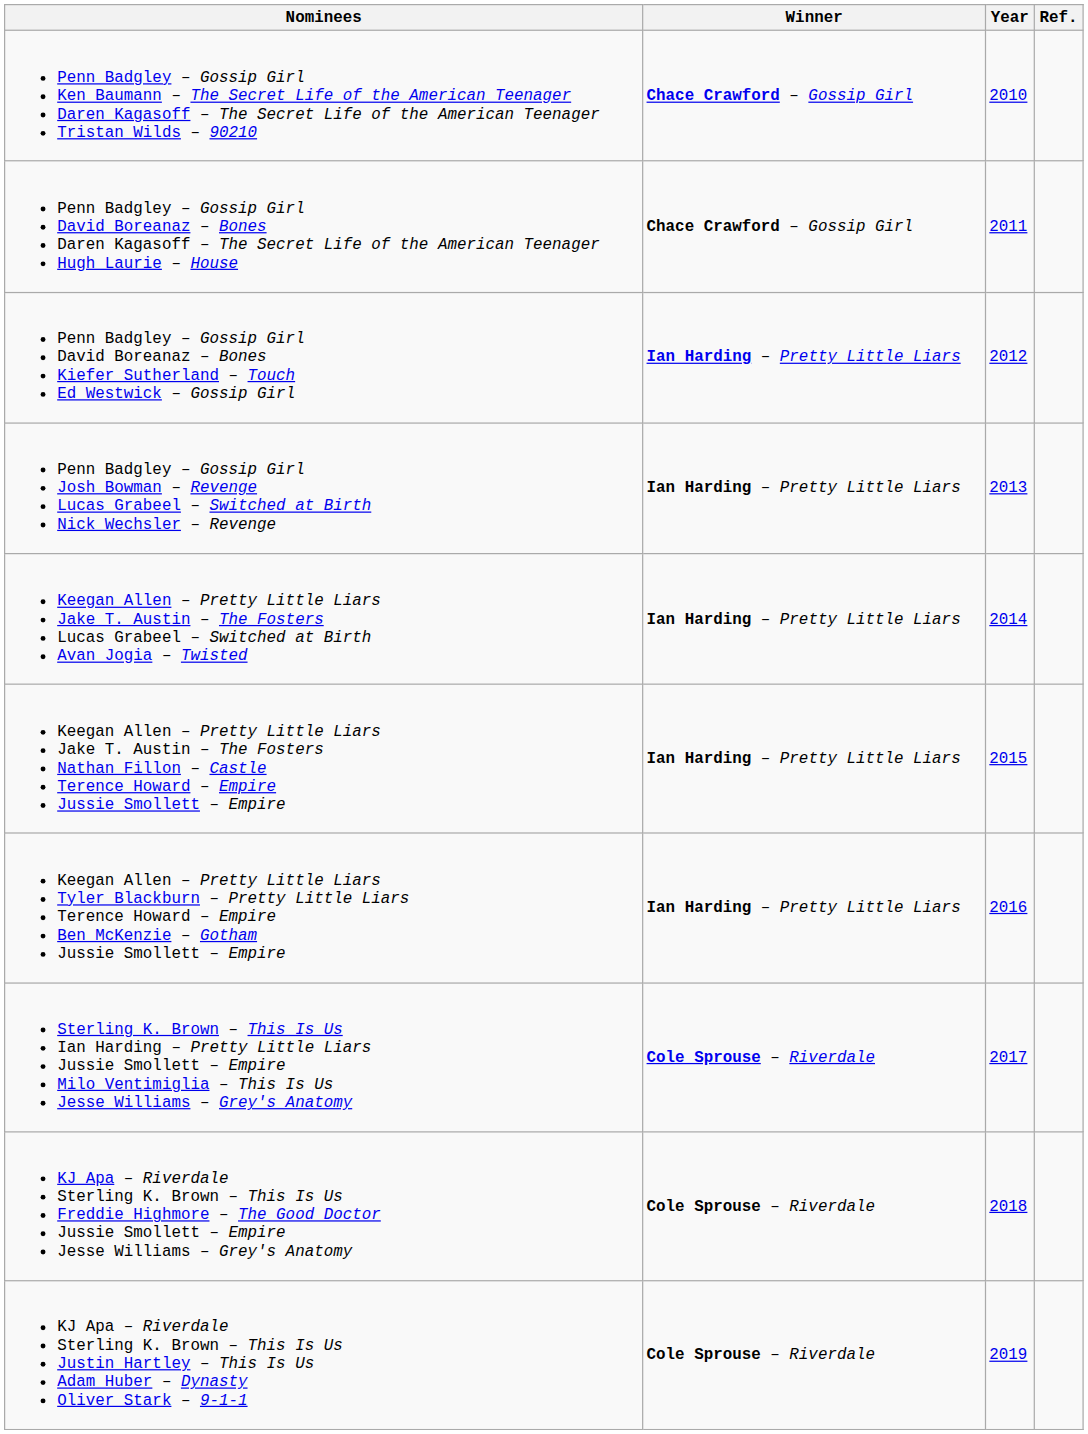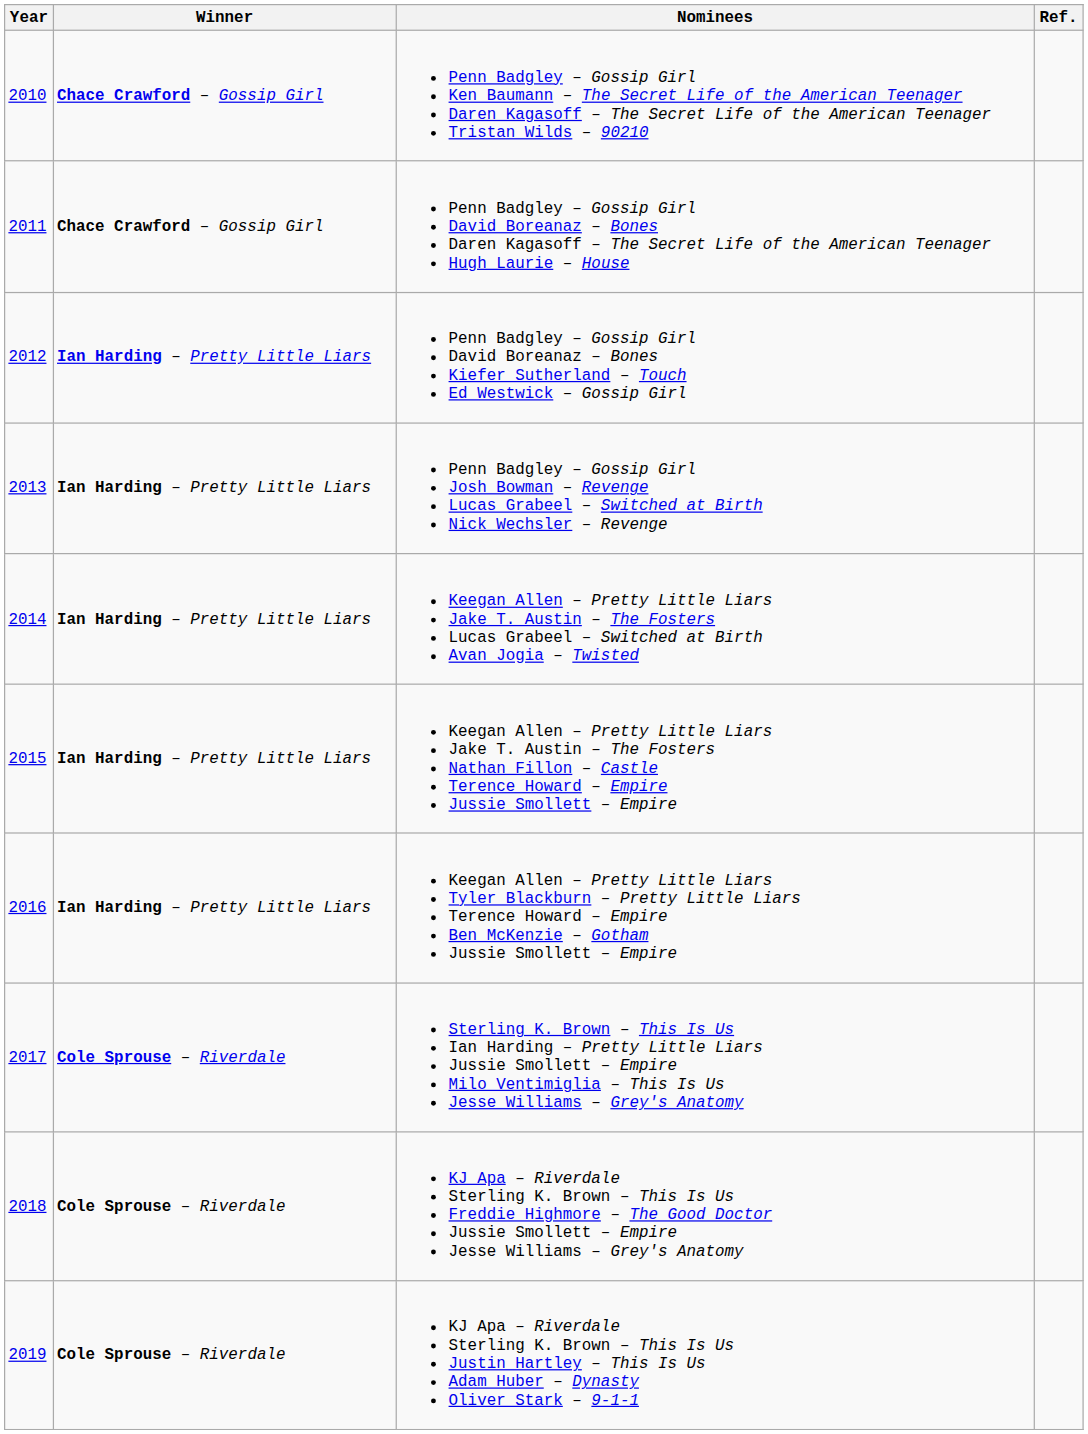columns swapped: Year <-> Nominees
